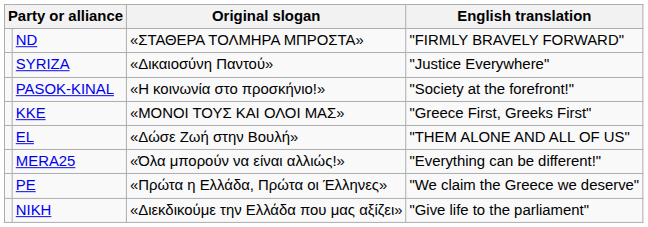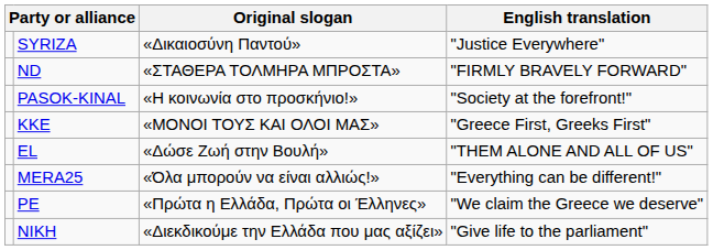rows swapped: ND <-> SYRIZA
